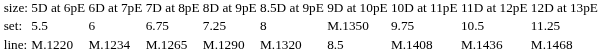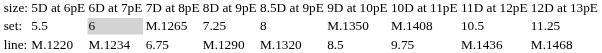set: | column 3: no background -> lightgrey background
set: | column 4: 6.75 -> M.1265
set: | column 8: 9.75 -> M.1408
line: | column 4: M.1265 -> 6.75
line: | column 8: M.1408 -> 9.75
